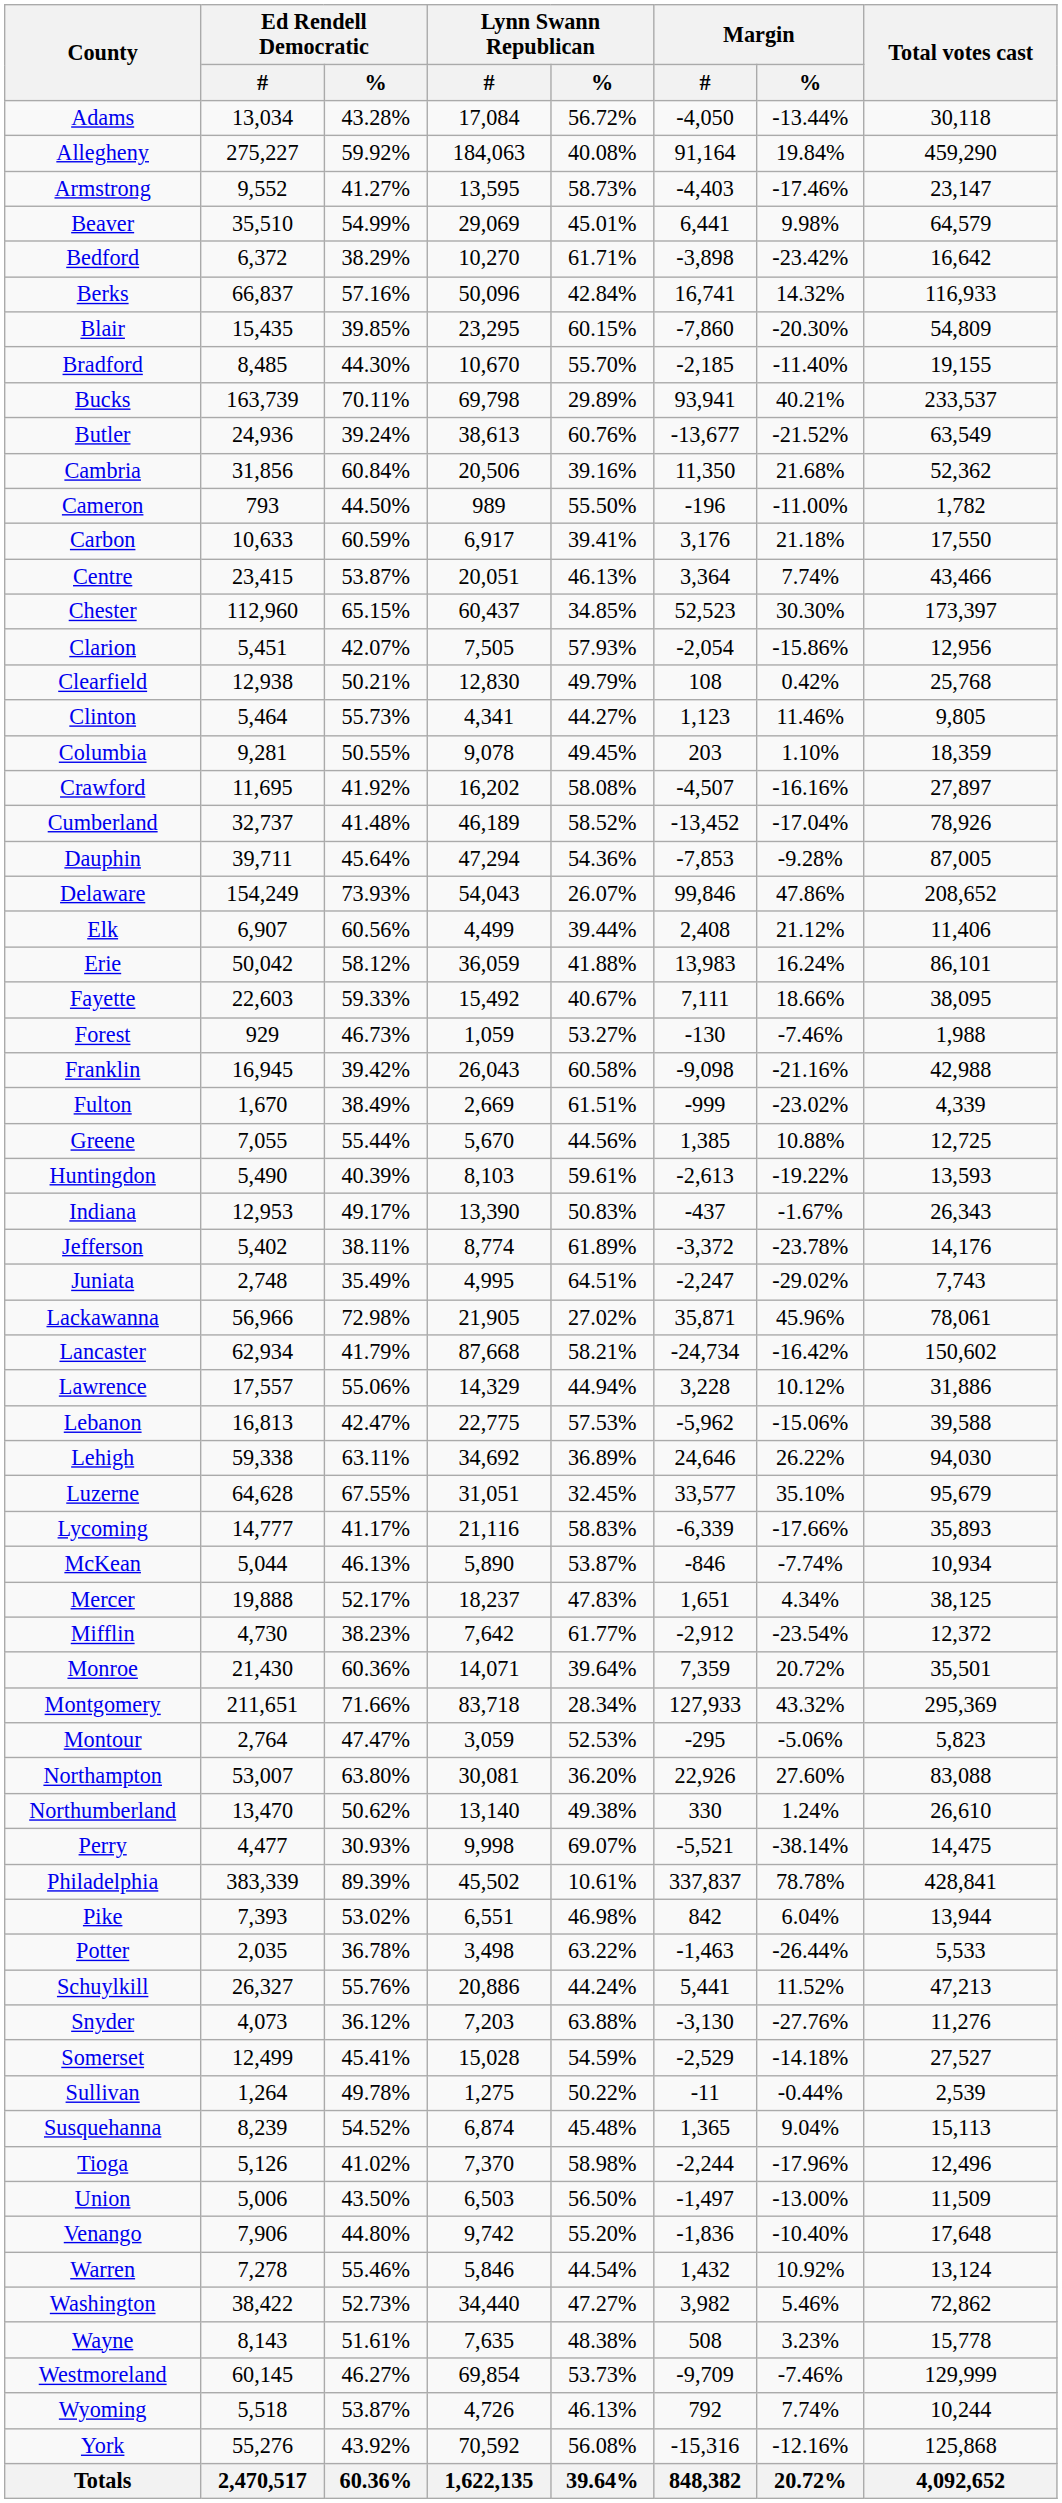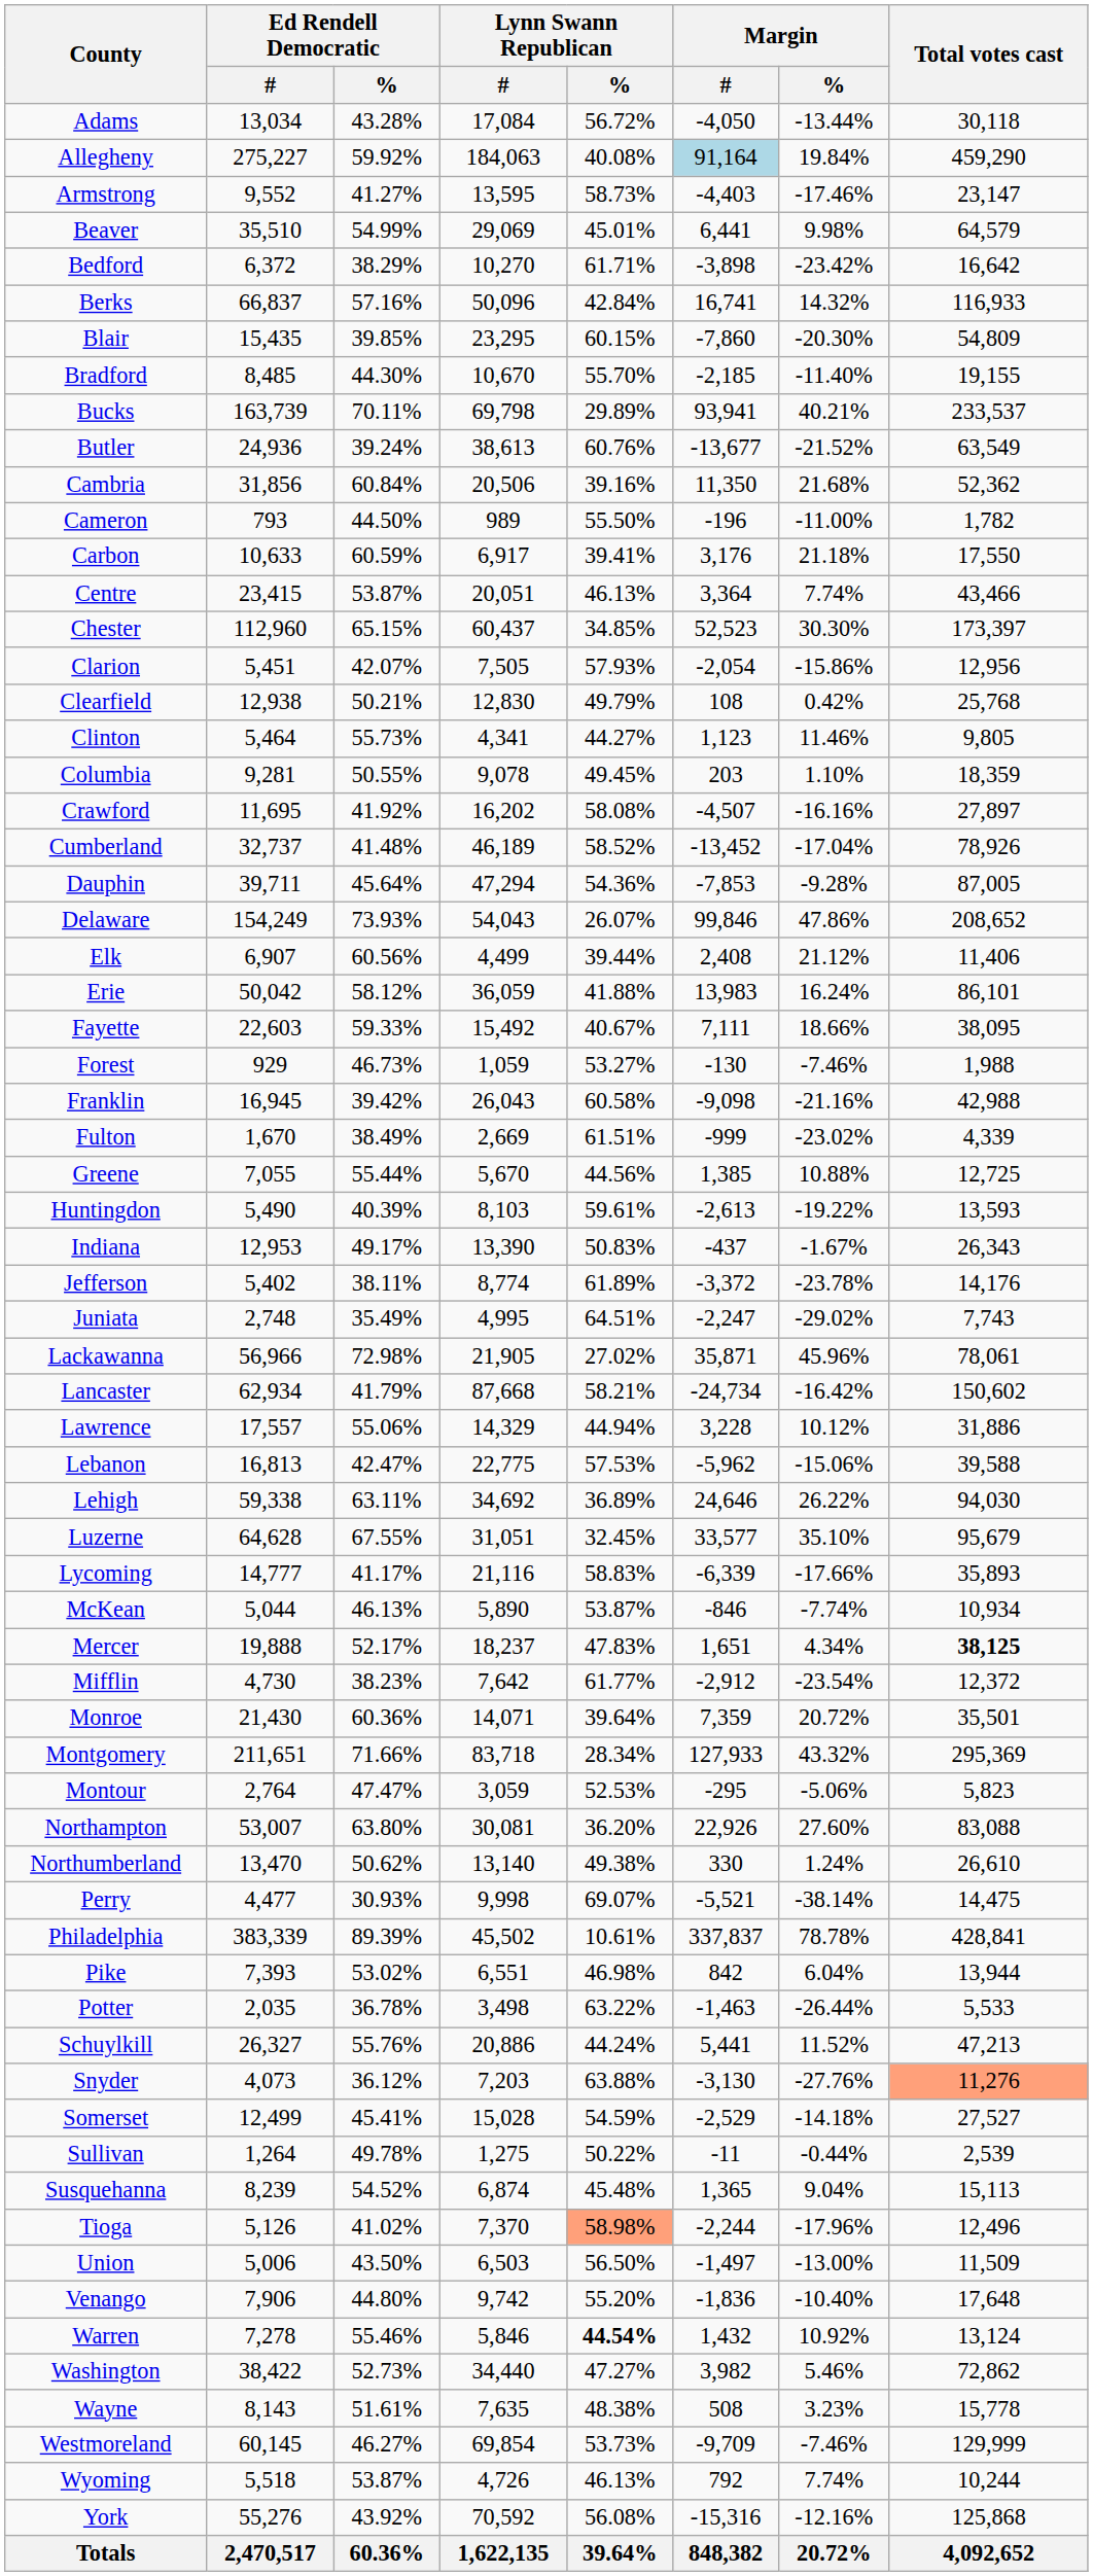Allegheny | Margin / #: no background -> lightblue background
Mercer | Total votes cast: normal -> bold
Snyder | Total votes cast: no background -> lightsalmon background
Tioga | Lynn Swann Republican / %: no background -> lightsalmon background
Warren | Lynn Swann Republican / %: normal -> bold
